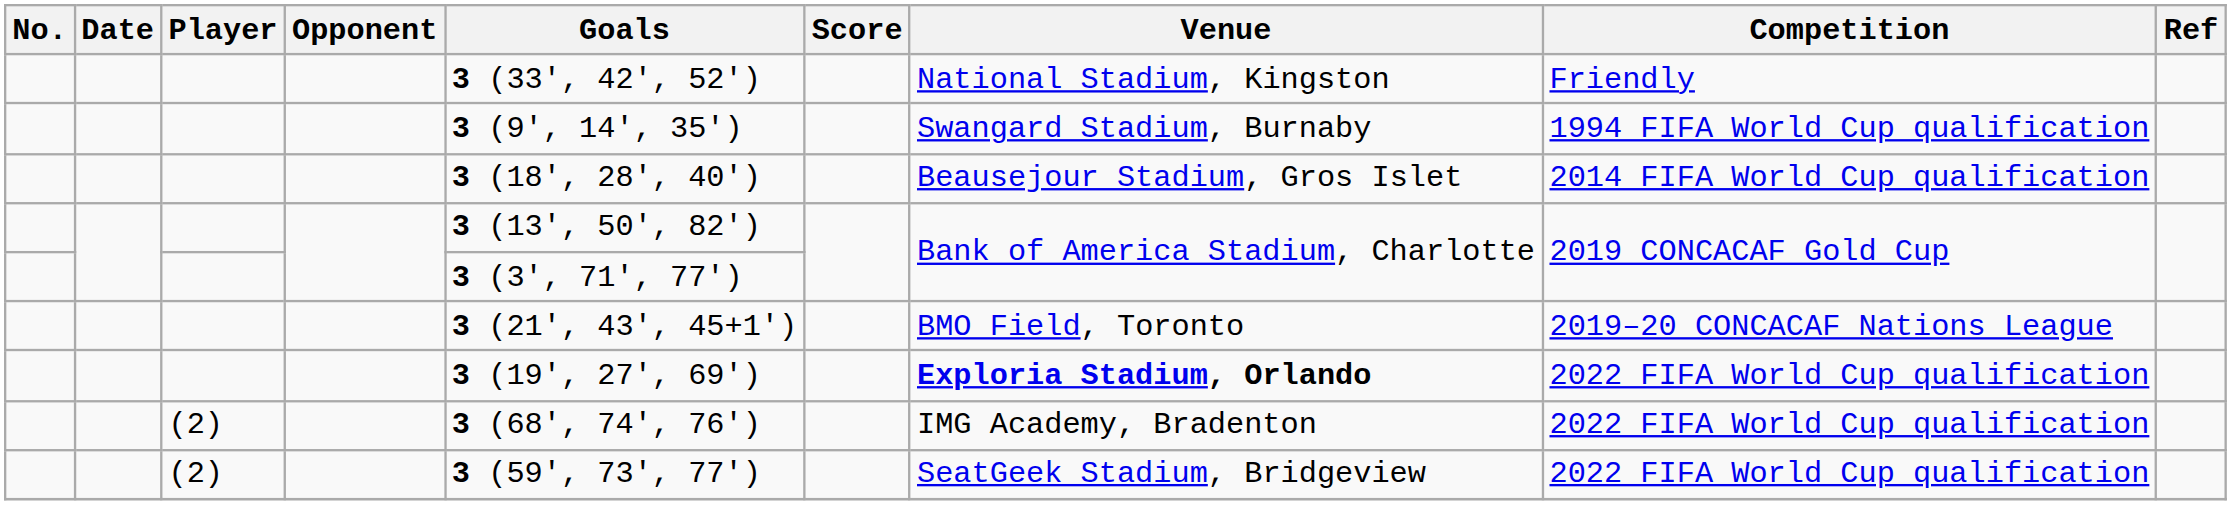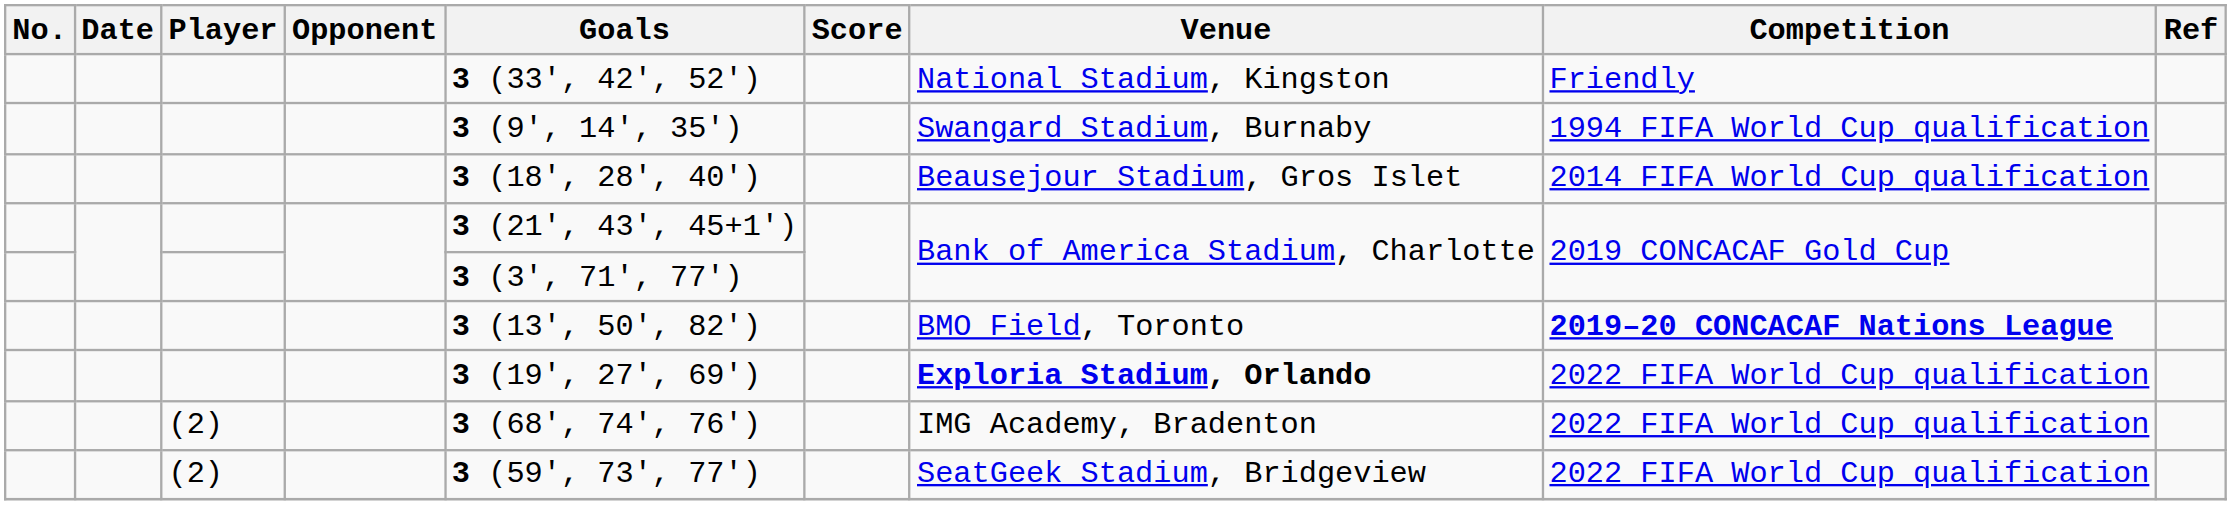row 5 | Goals: 3 (13', 50', 82') -> 3 (21', 43', 45+1')
row 7 | Goals: 3 (21', 43', 45+1') -> 3 (13', 50', 82')
row 7 | Competition: normal -> bold
